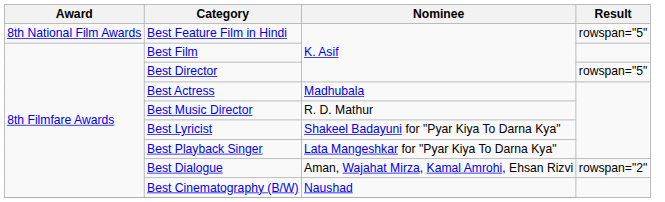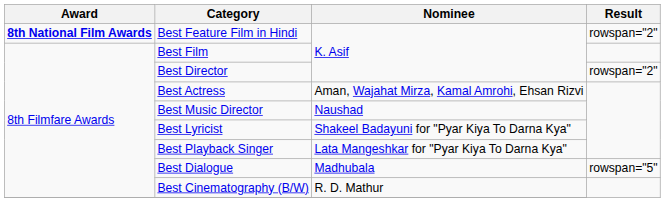Best Feature Film in Hindi | Award: normal -> bold
Best Feature Film in Hindi | Result: rowspan="5" -> rowspan="2"
Best Director | Result: rowspan="5" -> rowspan="2"
Best Actress | Nominee: Madhubala -> Aman, Wajahat Mirza, Kamal Amrohi, Ehsan Rizvi
Best Music Director | Nominee: R. D. Mathur -> Naushad
Best Dialogue | Nominee: Aman, Wajahat Mirza, Kamal Amrohi, Ehsan Rizvi -> Madhubala
Best Dialogue | Result: rowspan="2" -> rowspan="5"
Best Cinematography (B/W) | Nominee: Naushad -> R. D. Mathur
